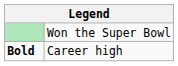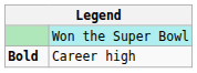row 2 | column 2: no background -> paleturquoise background
